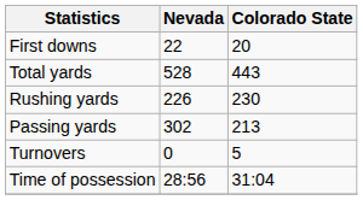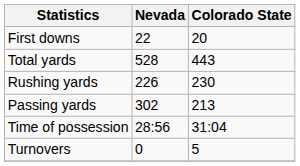rows swapped: Turnovers <-> Time of possession
